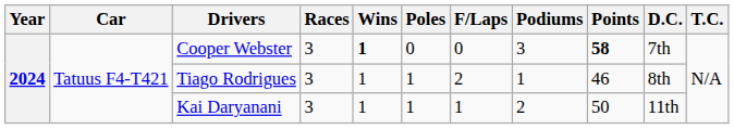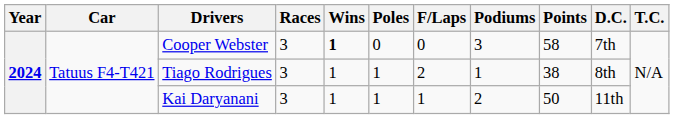Cooper Webster | Points: bold -> normal
Tiago Rodrigues | Points: 46 -> 38
